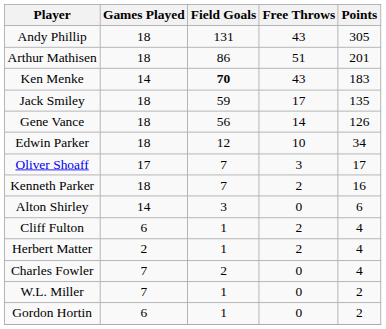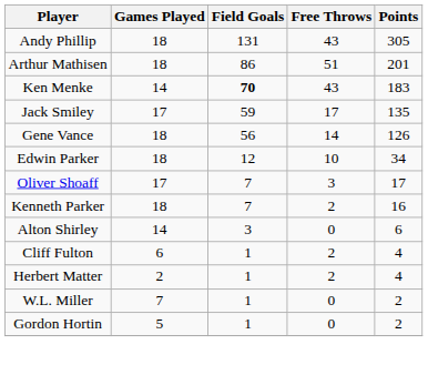Jack Smiley | Games Played: 18 -> 17
- row: Charles Fowler | 7 | 2 | 0 | 4
Gordon Hortin | Games Played: 6 -> 5
